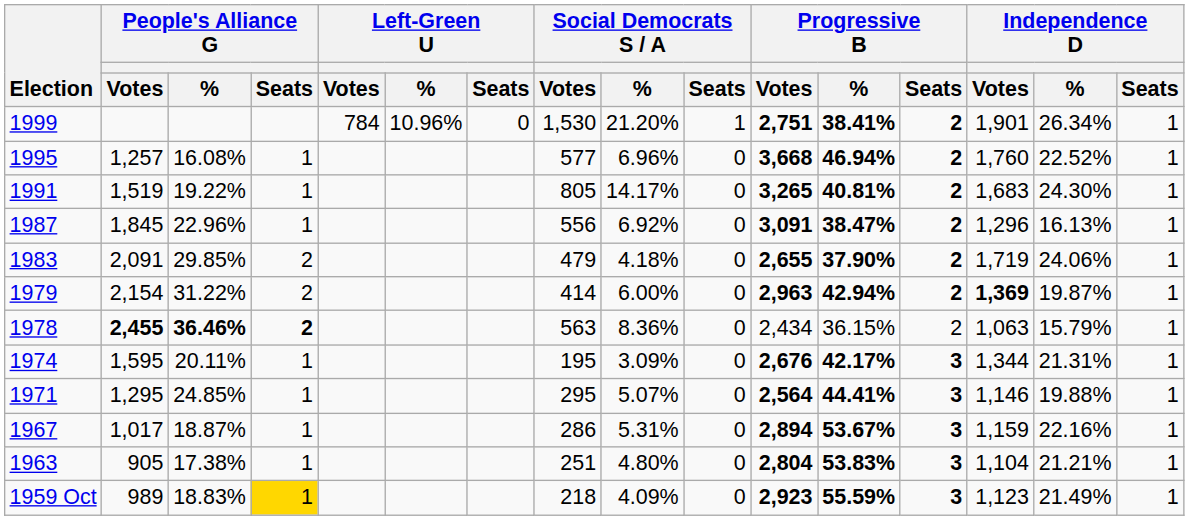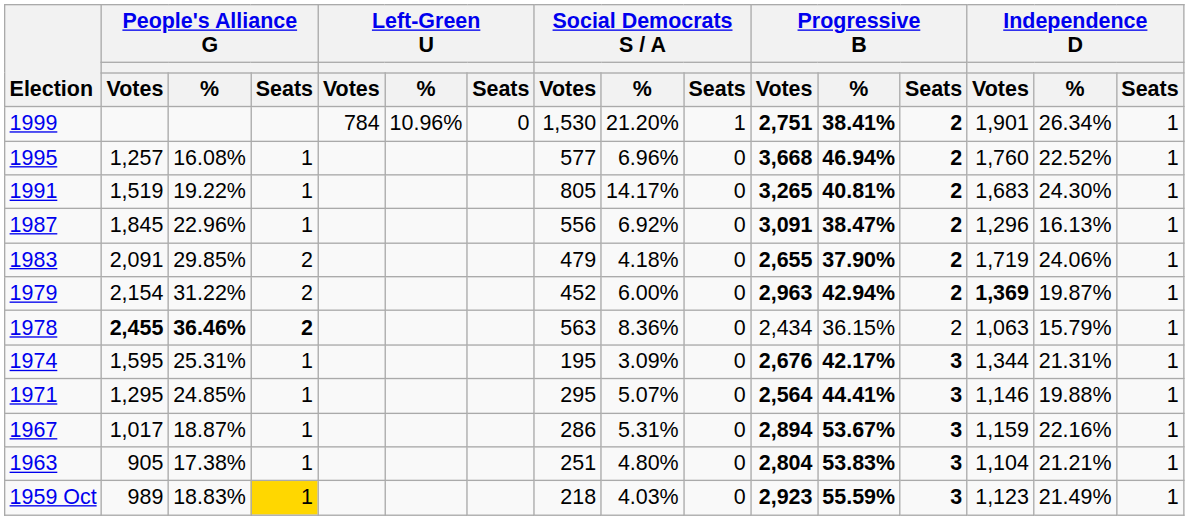1979 | Social Democrats S / A / Votes: 414 -> 452
1974 | People's Alliance G / %: 20.11% -> 25.31%
1959 Oct | Social Democrats S / A / %: 4.09% -> 4.03%
